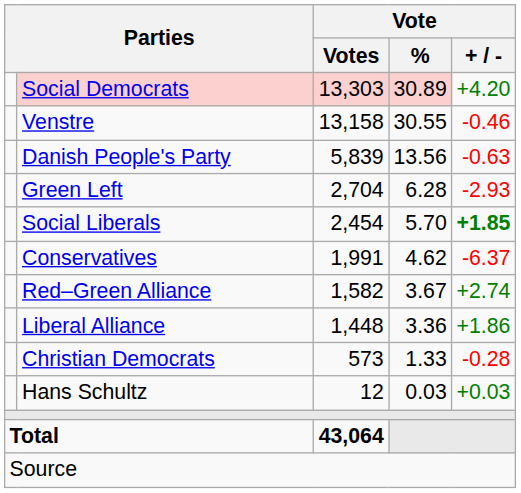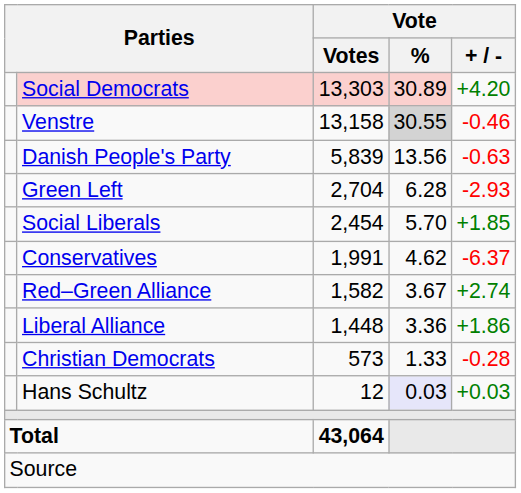Venstre | Vote / %: no background -> lightgrey background
Social Liberals | Vote / + / -: bold -> normal
Hans Schultz | Vote / %: no background -> lavender background
